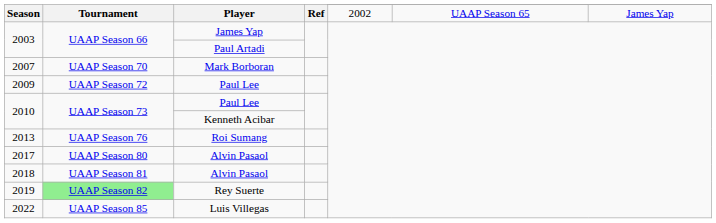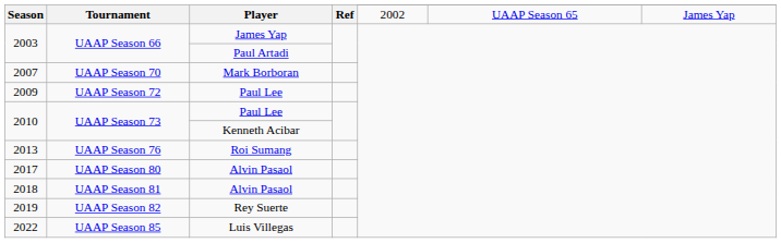2019 | Tournament: lightgreen background -> no background
